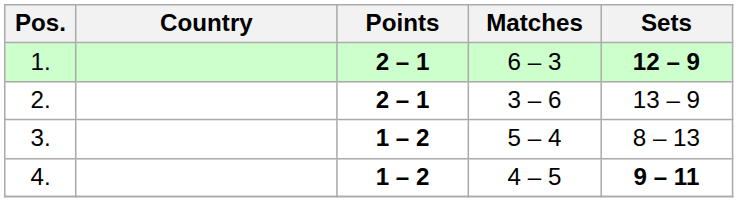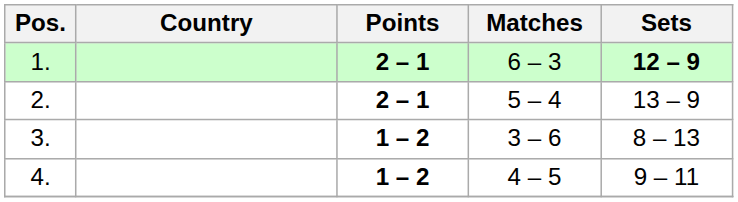2. | Matches: 3 – 6 -> 5 – 4
3. | Matches: 5 – 4 -> 3 – 6
4. | Sets: bold -> normal
